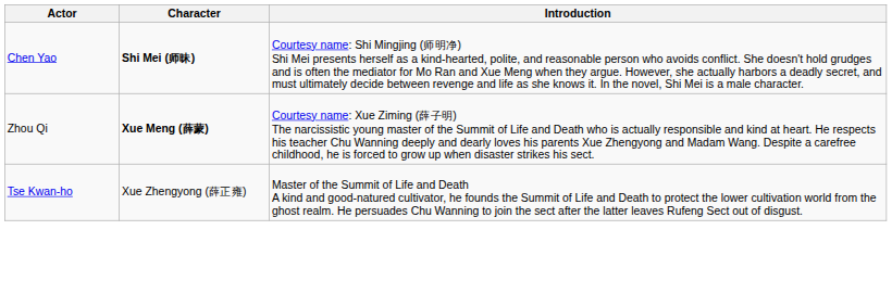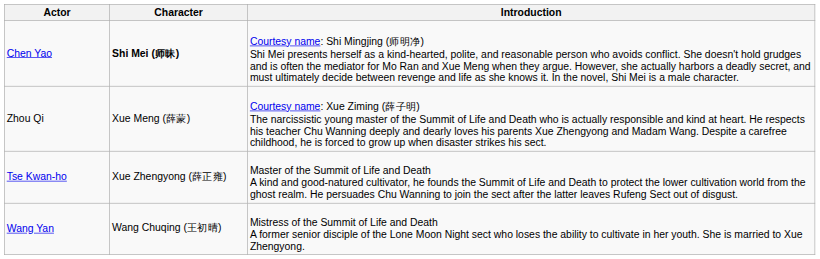Zhou Qi | Character: bold -> normal
+ row: Wang Yan | Wang Chuqing (王初晴) | Mistress of the Summit of Life and Death A former senior disciple of the Lone Moon Night sect who loses the ability to cultivate in her youth. She is married to Xue Zhengyong.
